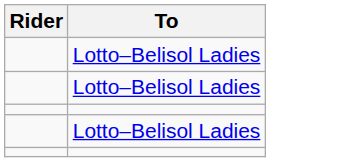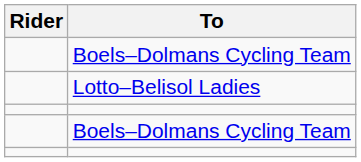row 2 | To: Lotto–Belisol Ladies -> Boels–Dolmans Cycling Team
row 5 | To: Lotto–Belisol Ladies -> Boels–Dolmans Cycling Team
